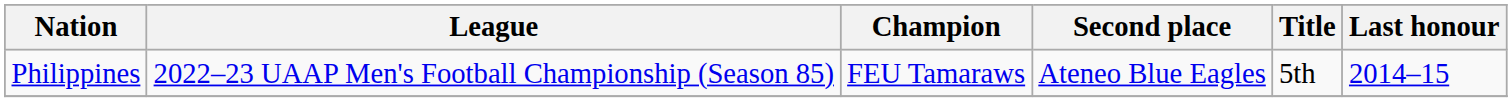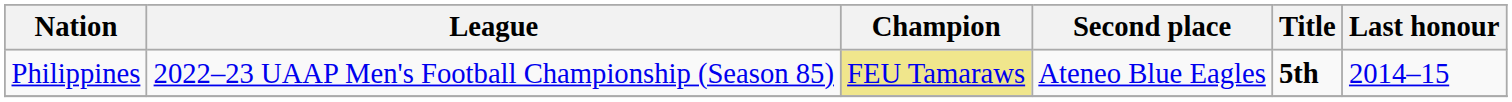Philippines | Champion: no background -> khaki background
Philippines | Title: normal -> bold
